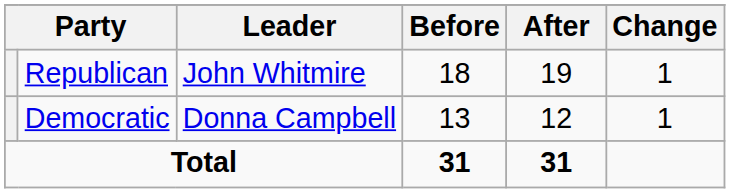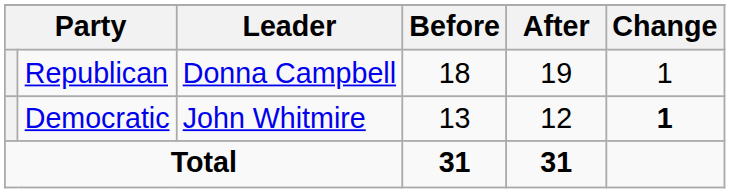Republican | Leader: John Whitmire -> Donna Campbell
Democratic | Leader: Donna Campbell -> John Whitmire
Democratic | Change: normal -> bold
